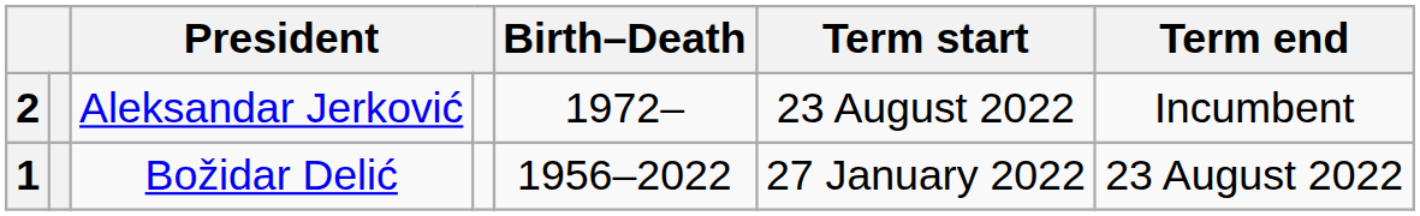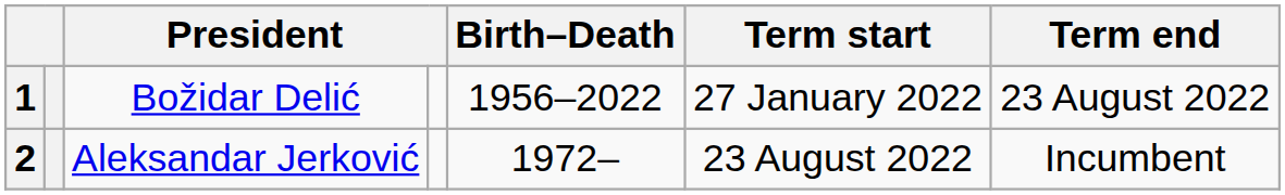rows swapped: 1 <-> 2
